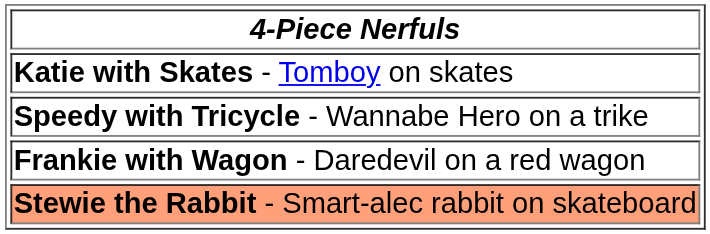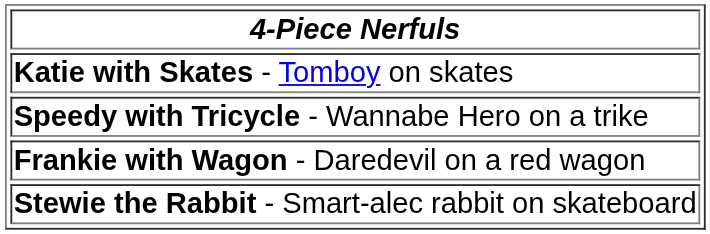row 5 | column 1: lightsalmon background -> no background
